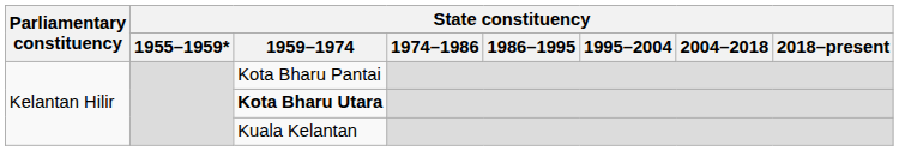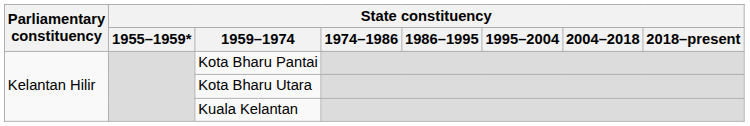Kota Bharu Utara | State constituency / 1959–1974: bold -> normal
